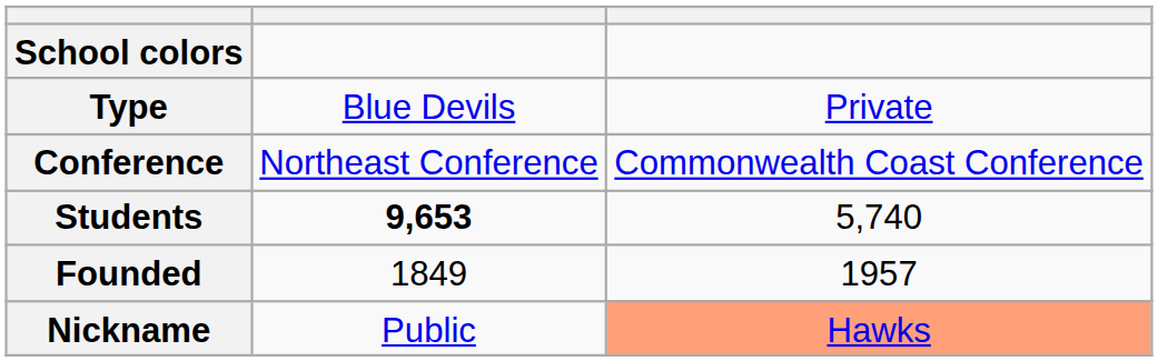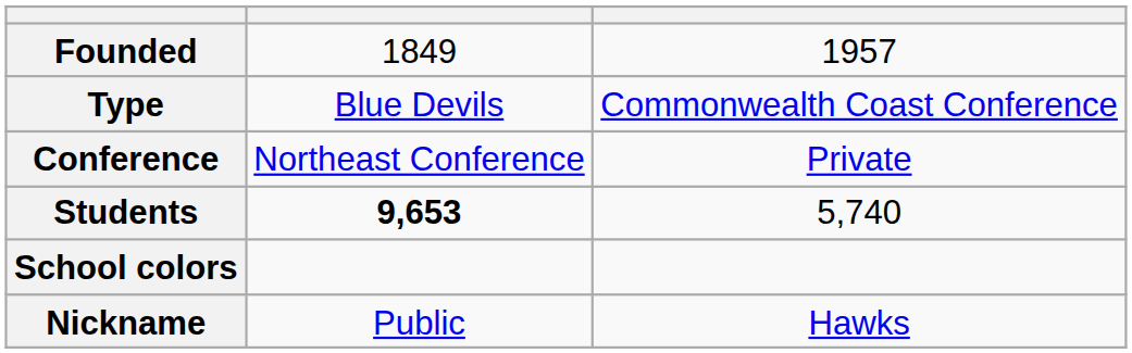rows swapped: Founded <-> School colors
Type | column 3: Private -> Commonwealth Coast Conference
Conference | column 3: Commonwealth Coast Conference -> Private
Nickname | column 3: lightsalmon background -> no background
